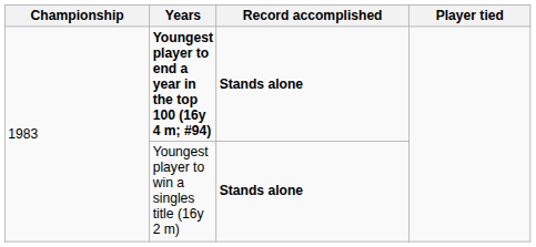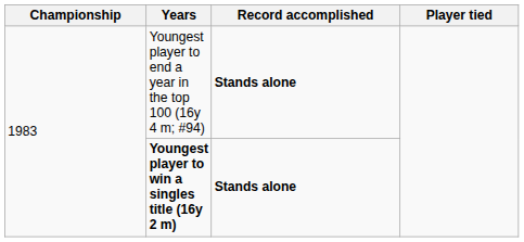Youngest player to end a year in the top 100 (16y 4 m; #94) | Years: bold -> normal
Youngest player to win a singles title (16y 2 m) | Years: normal -> bold
